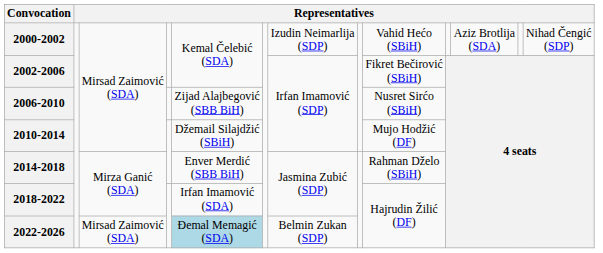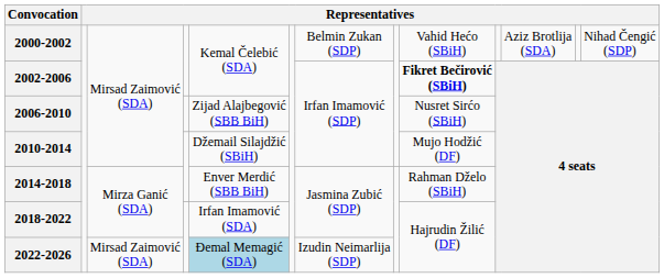2000-2002 | column 7: Izudin Neimarlija (SDP) -> Belmin Zukan (SDP)
2002-2006 | column 9: normal -> bold
2022-2026 | column 7: Belmin Zukan (SDP) -> Izudin Neimarlija (SDP)
